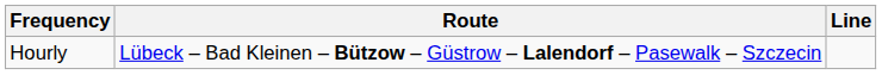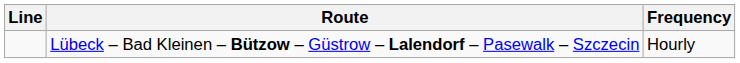columns swapped: Line <-> Frequency
